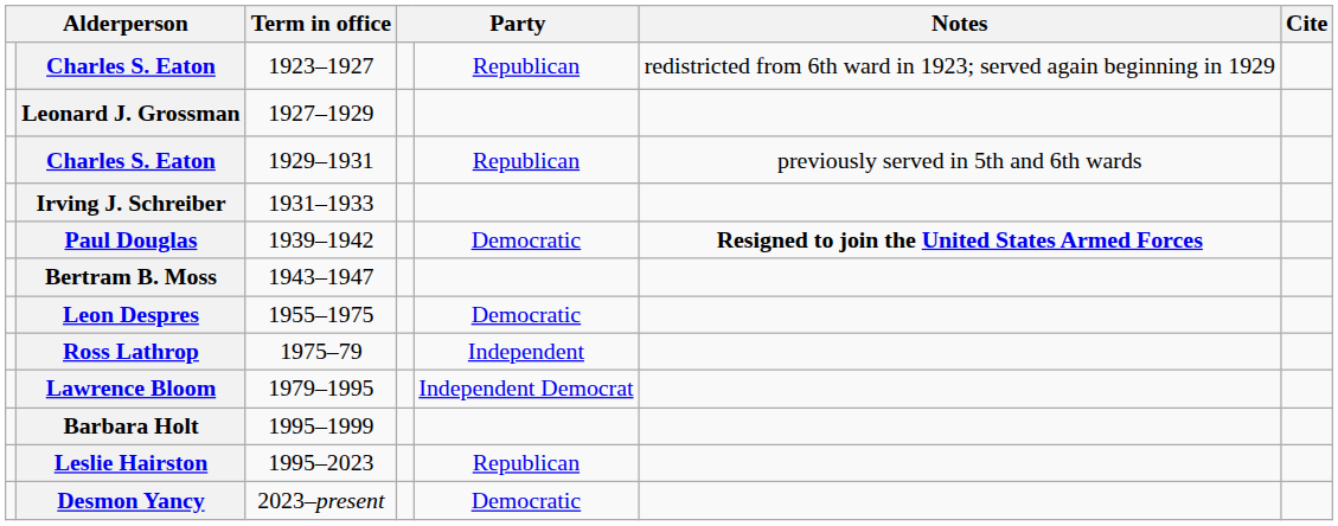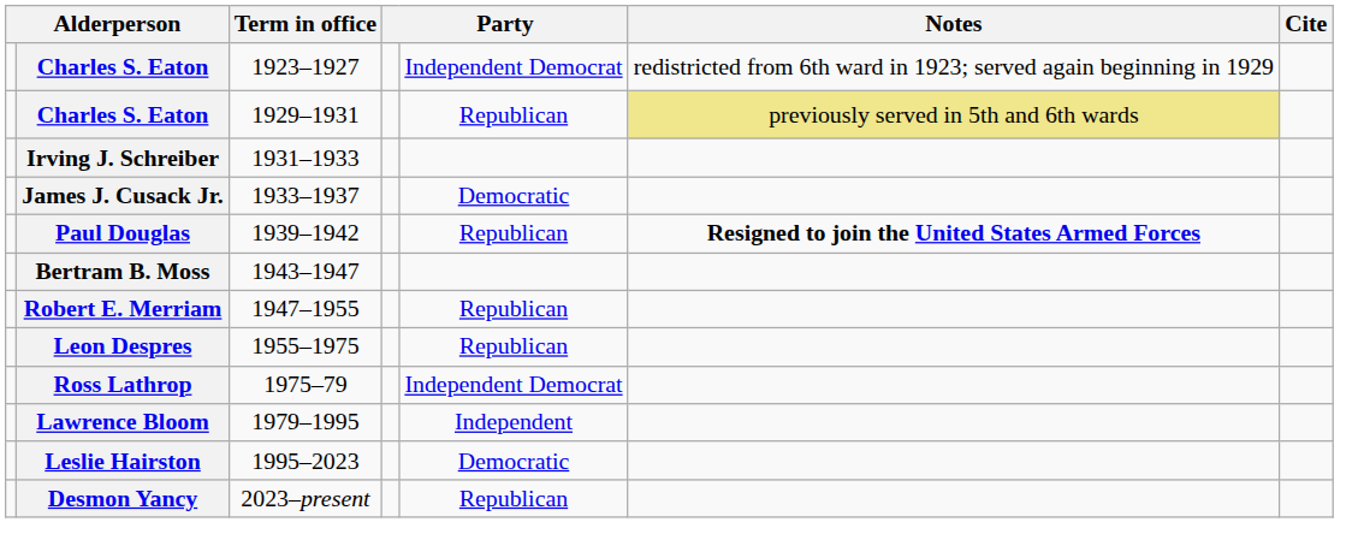Charles S. Eaton / 1923–1927 | column 5: Republican -> Independent Democrat
- row: Leonard J. Grossman | 1927–1929
Charles S. Eaton / 1929–1931 | Notes: no background -> khaki background
+ row: James J. Cusack Jr. | 1933–1937 | Democratic
Paul Douglas | column 5: Democratic -> Republican
+ row: Robert E. Merriam | 1947–1955 | Republican
Leon Despres | column 5: Democratic -> Republican
Ross Lathrop | column 5: Independent -> Independent Democrat
Lawrence Bloom | column 5: Independent Democrat -> Independent
- row: Barbara Holt | 1995–1999
Leslie Hairston | column 5: Republican -> Democratic
Desmon Yancy | column 5: Democratic -> Republican
